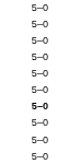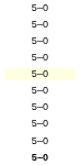row 5 | column 1: no background -> lightyellow background
row 7 | column 1: bold -> normal
row 10 | column 1: normal -> bold
